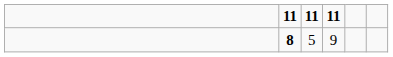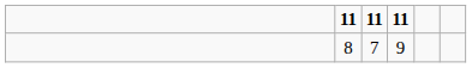row 2 | column 2: bold -> normal
row 2 | column 3: 5 -> 7
